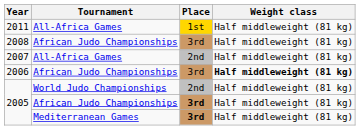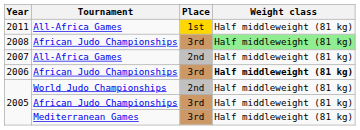2008 | Weight class: no background -> lightgreen background
2005 / African Judo Championships | Place: bold -> normal
2005 / Mediterranean Games | Place: bold -> normal
